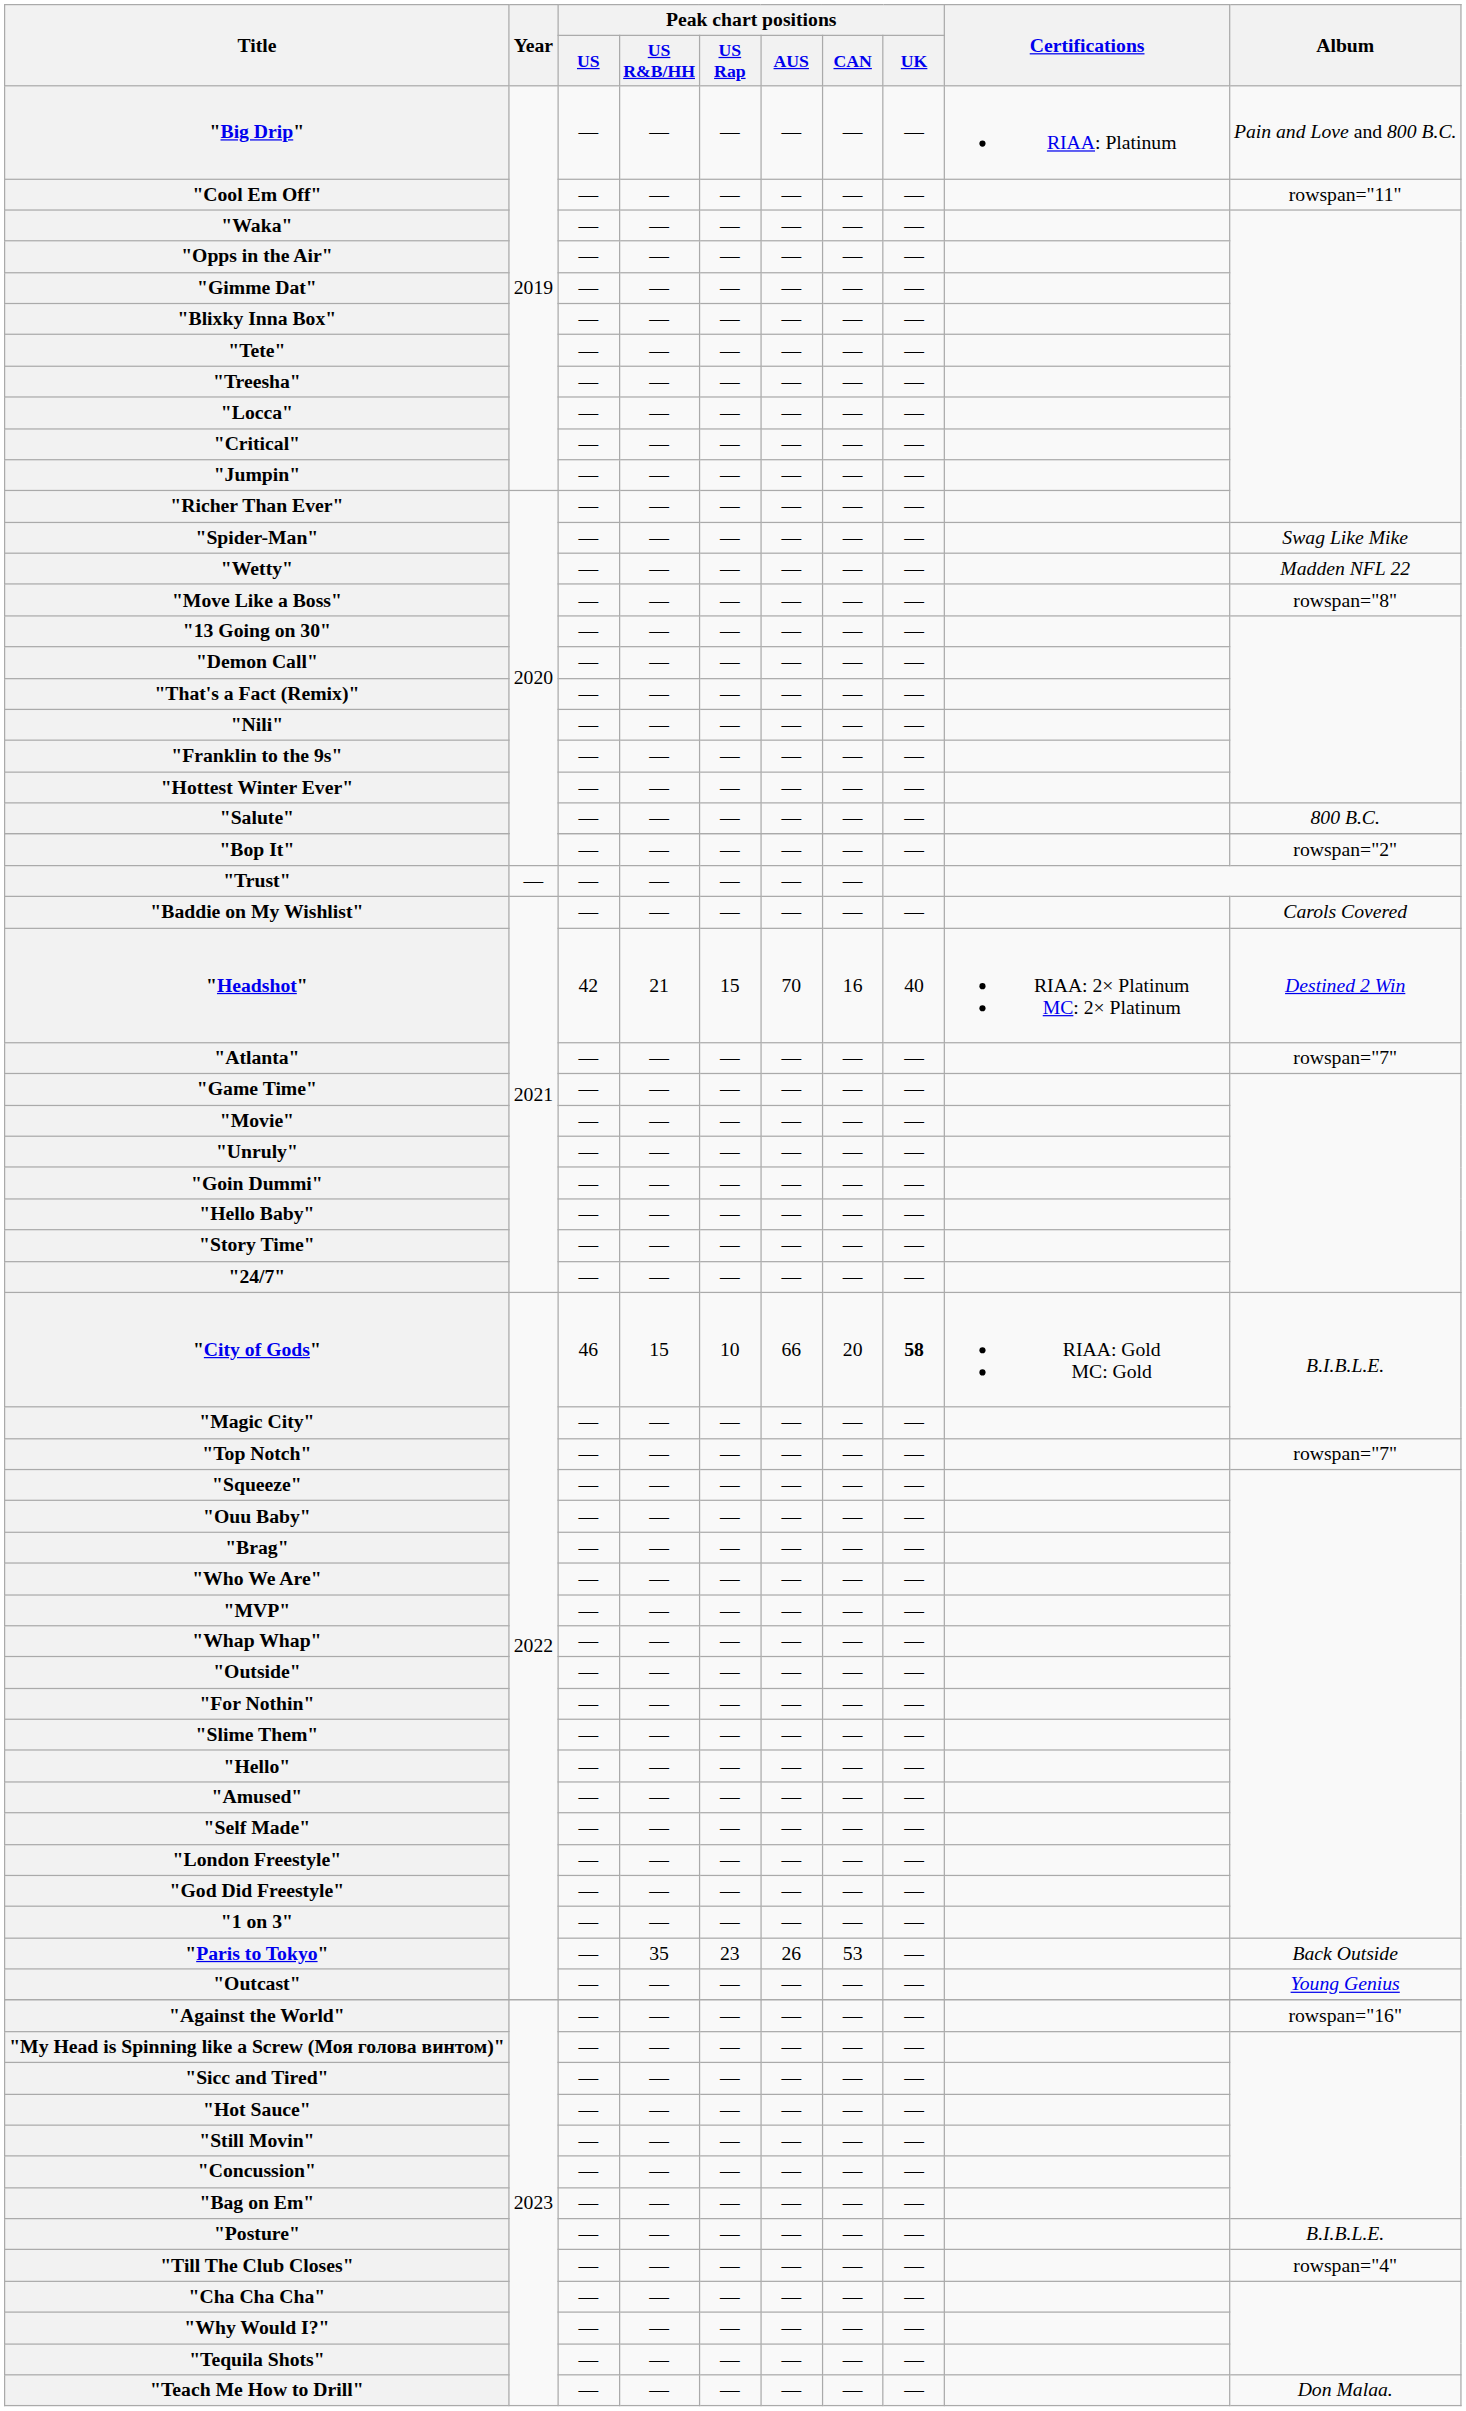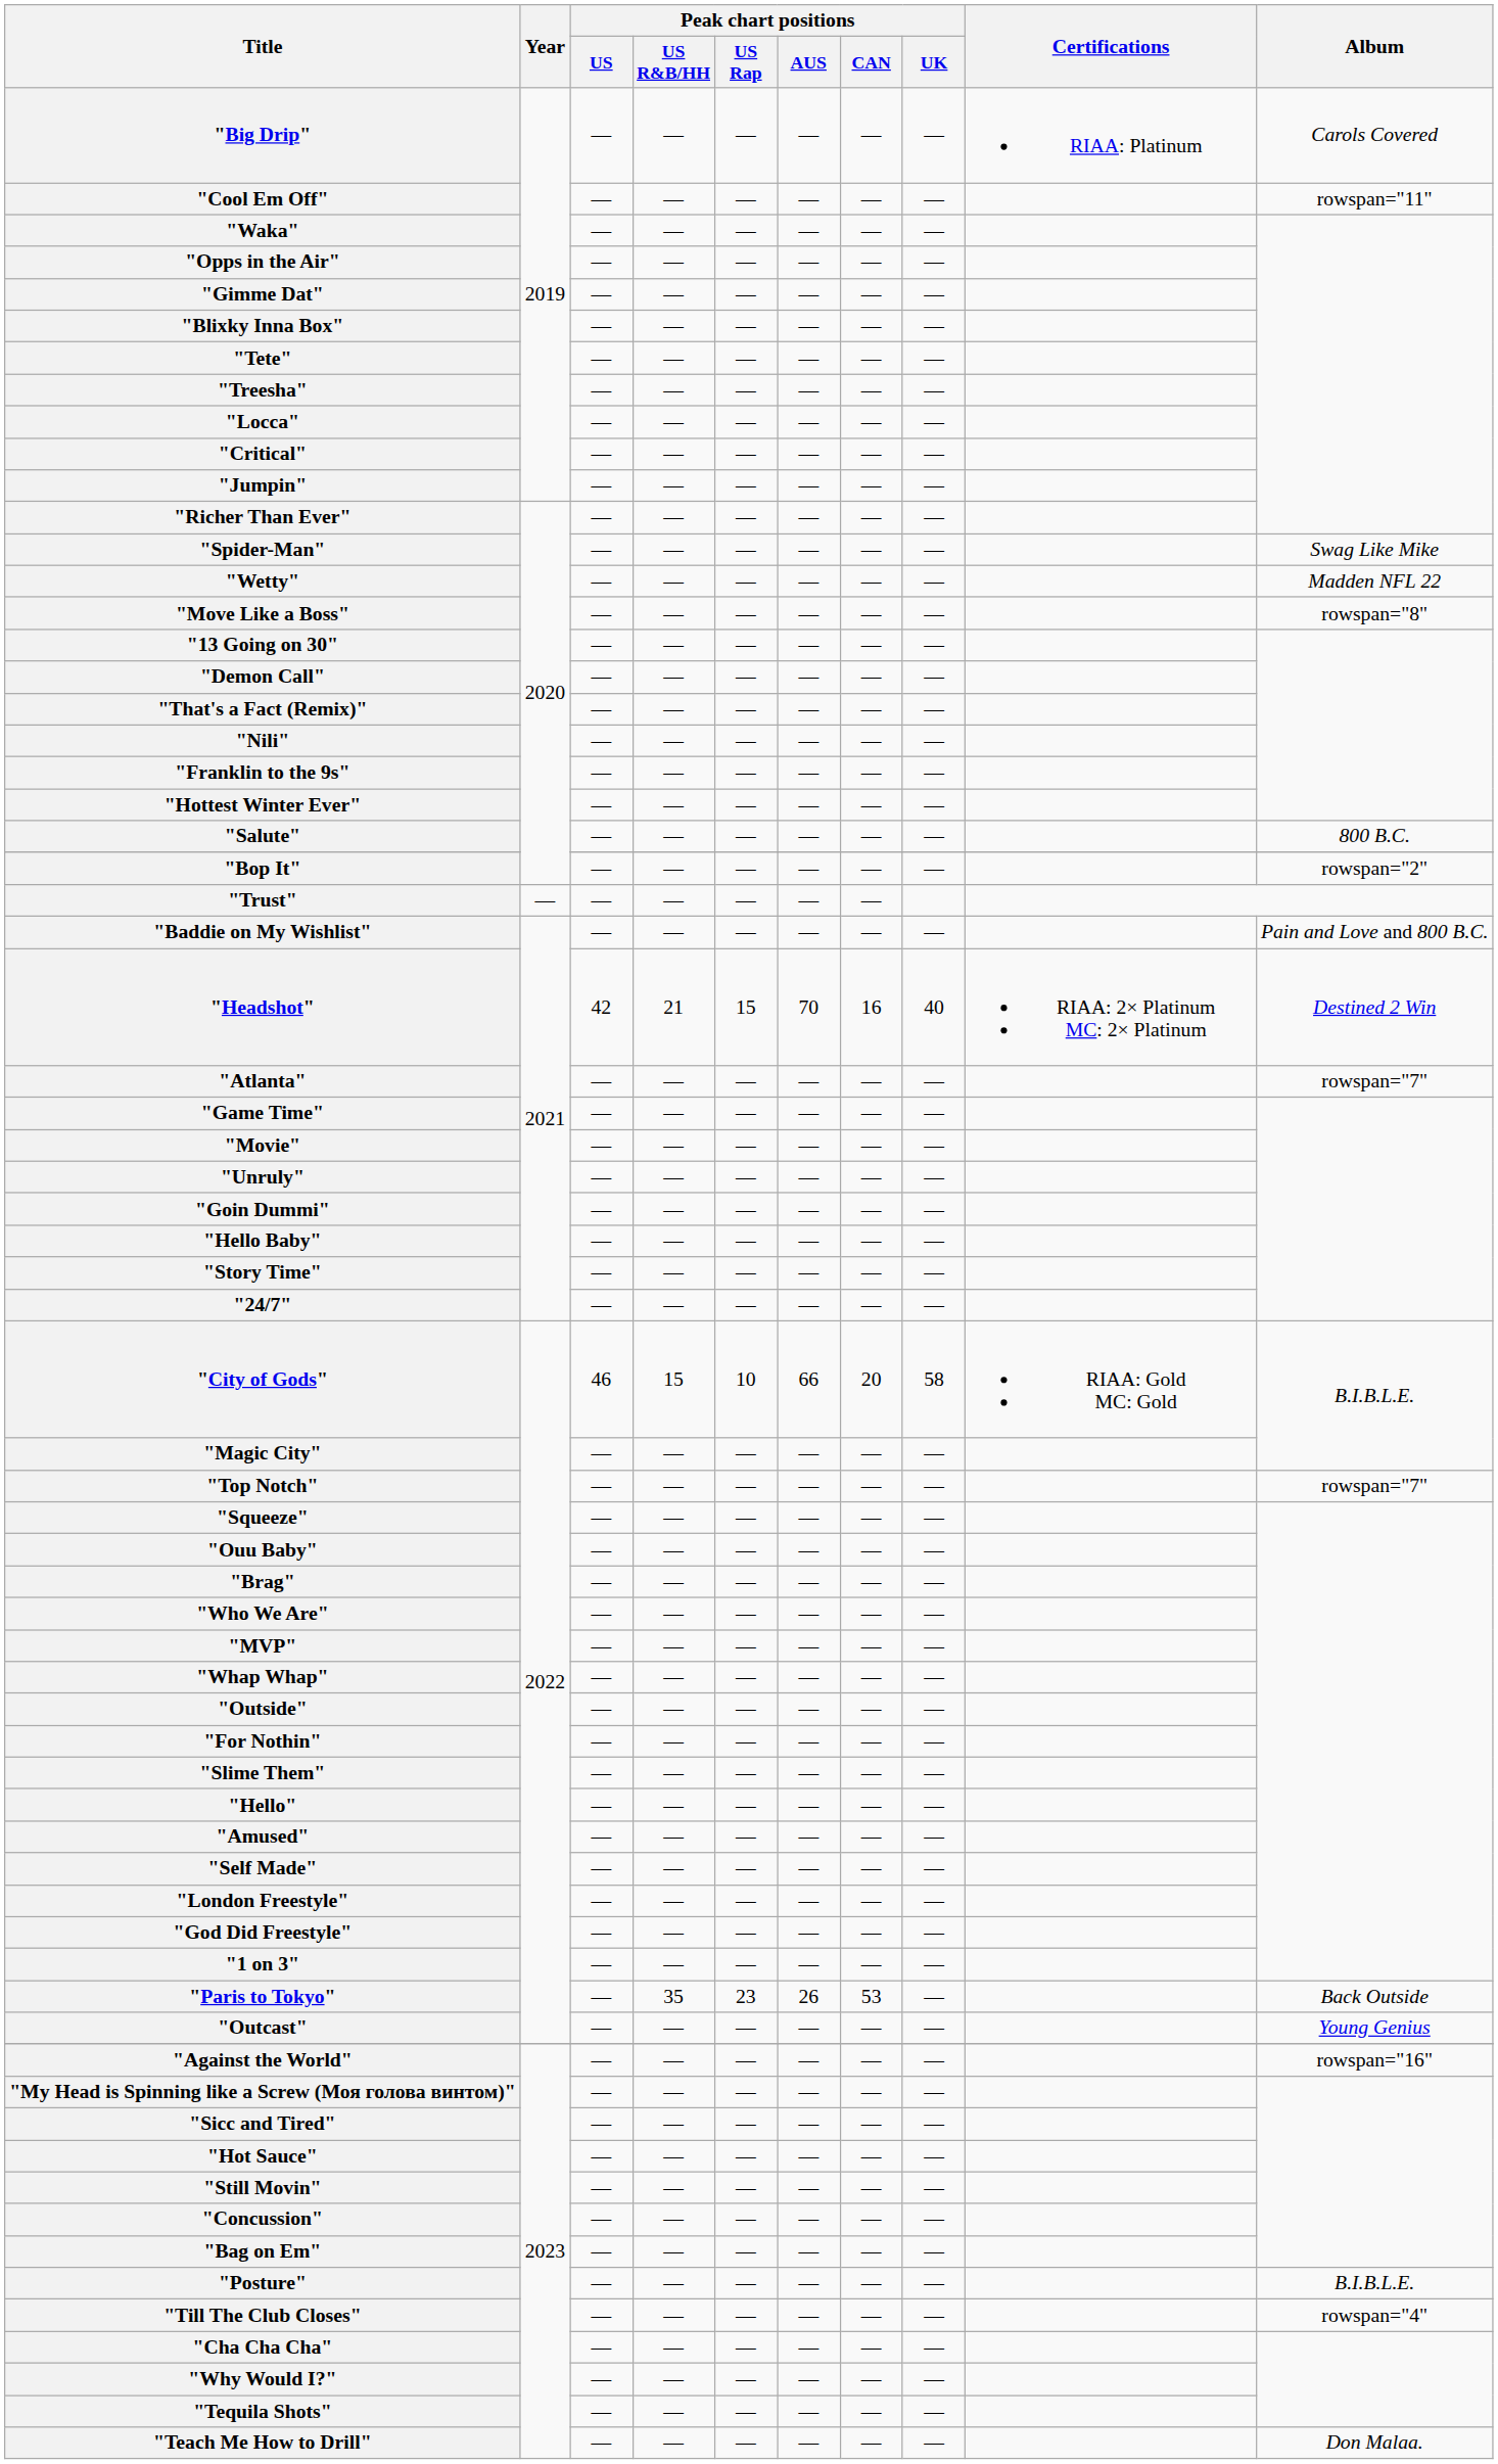"Big Drip" | Album: Pain and Love and 800 B.C. -> Carols Covered
"Baddie on My Wishlist" | Album: Carols Covered -> Pain and Love and 800 B.C.
"City of Gods" | Peak chart positions / UK: bold -> normal
